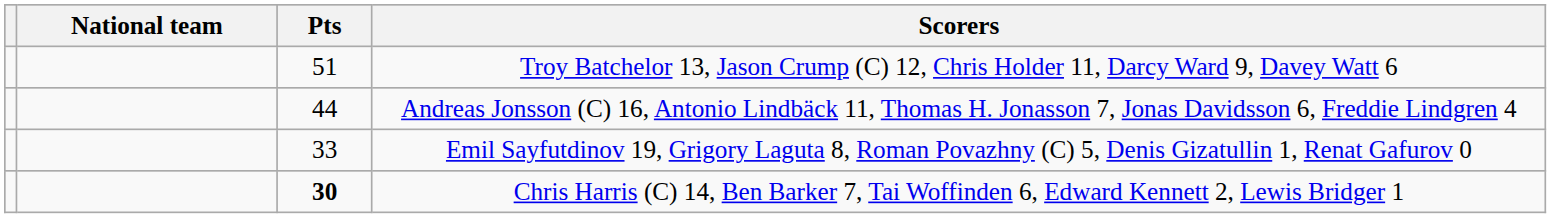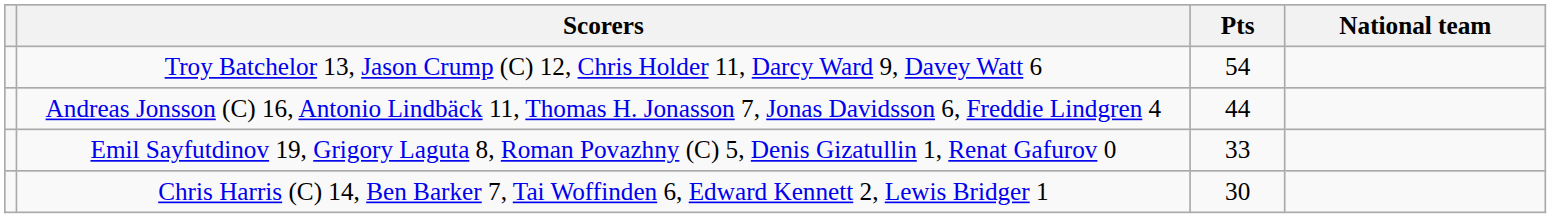columns swapped: National team <-> Scorers
row 2 | Pts: 51 -> 54
row 5 | Pts: bold -> normal
